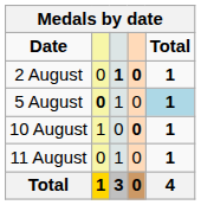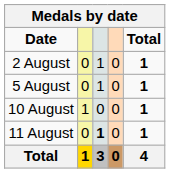2 August | column 3: bold -> normal
2 August | column 4: bold -> normal
5 August | column 2: bold -> normal
5 August | Total: lightblue background -> no background
10 August | column 4: bold -> normal
11 August | column 3: normal -> bold
